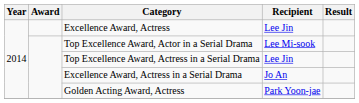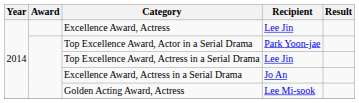Top Excellence Award, Actor in a Serial Drama | Recipient: Lee Mi-sook -> Park Yoon-jae
Golden Acting Award, Actress | Recipient: Park Yoon-jae -> Lee Mi-sook
